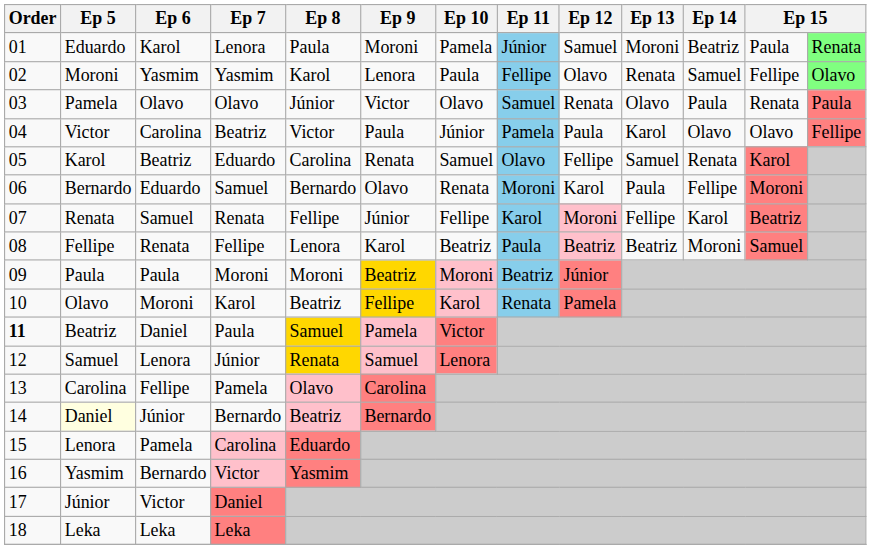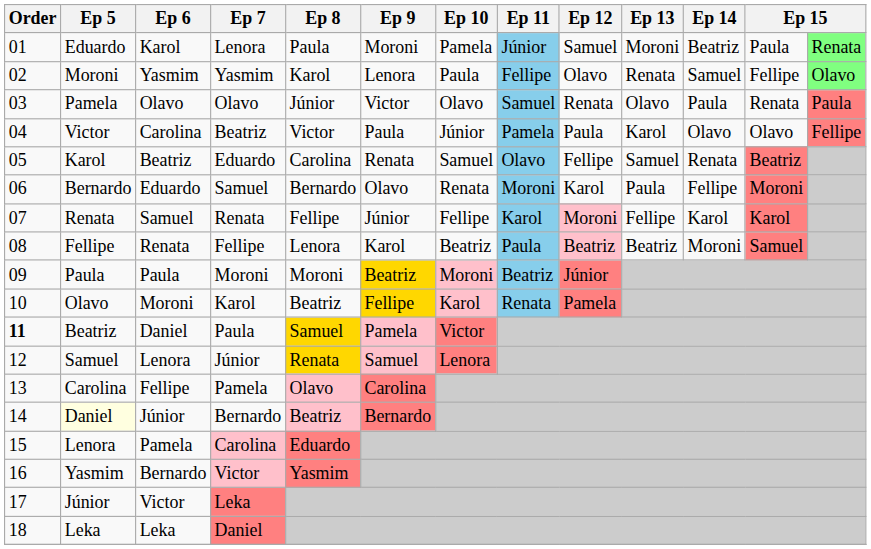row 6 | column 12: Karol -> Beatriz
row 8 | column 12: Beatriz -> Karol
row 18 | Ep 7: Daniel -> Leka
row 19 | Ep 7: Leka -> Daniel
